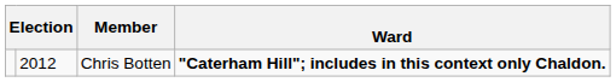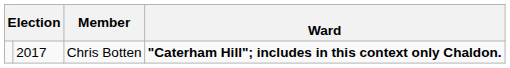Chris Botten | column 2: 2012 -> 2017
